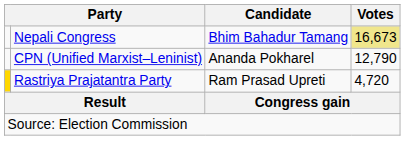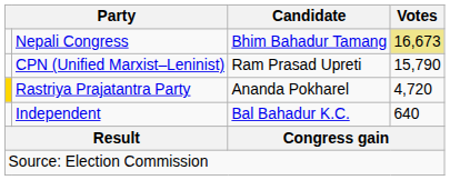CPN (Unified Marxist–Leninist) | Candidate: Ananda Pokharel -> Ram Prasad Upreti
CPN (Unified Marxist–Leninist) | Votes: 12,790 -> 15,790
Rastriya Prajatantra Party | Candidate: Ram Prasad Upreti -> Ananda Pokharel
+ row: Independent | Bal Bahadur K.C. | 640
